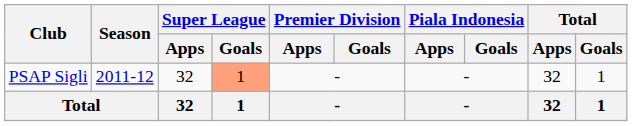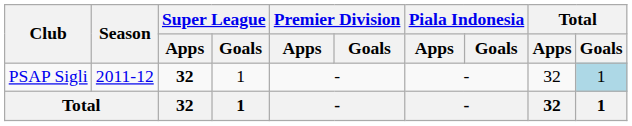PSAP Sigli | Super League / Apps: normal -> bold
PSAP Sigli | Super League / Goals: lightsalmon background -> no background
PSAP Sigli | Total / Goals: no background -> lightblue background
